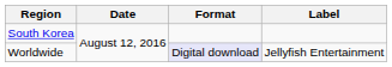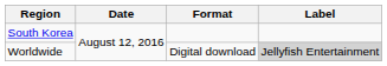Worldwide | Format: lavender background -> no background
Worldwide | Label: no background -> lightgrey background
